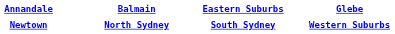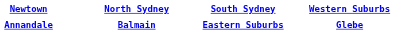rows swapped: Annandale <-> Newtown
